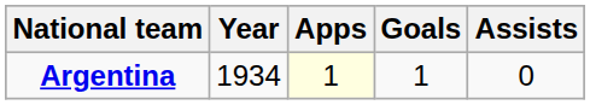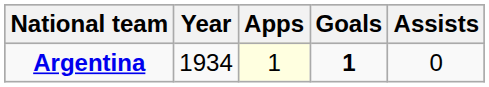Argentina | Goals: normal -> bold
